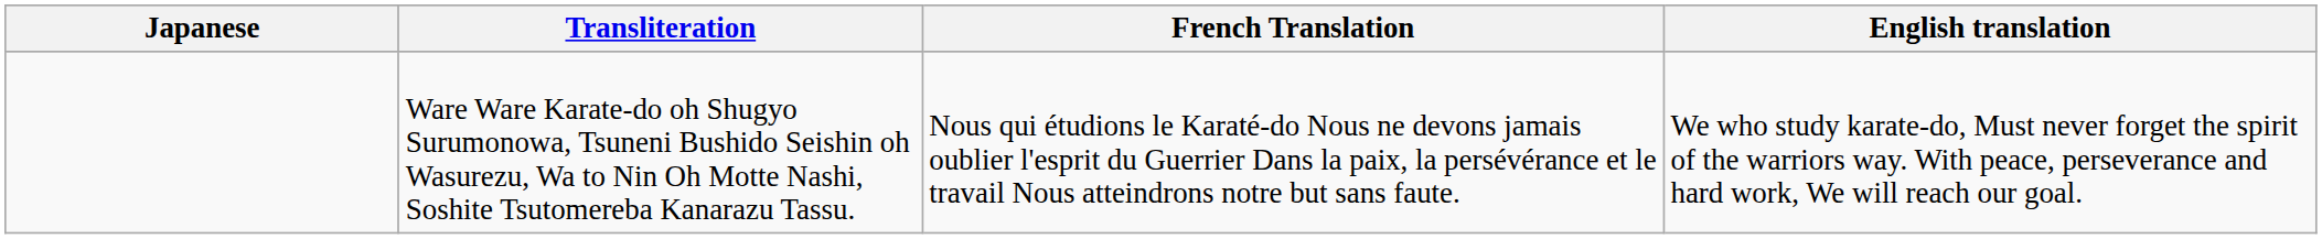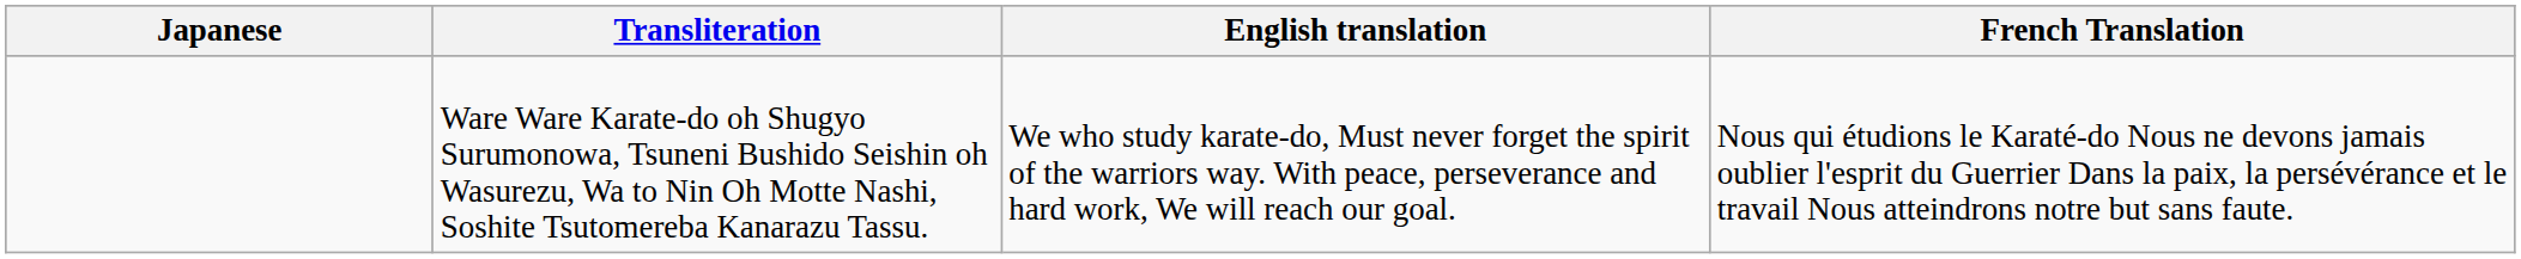columns swapped: English translation <-> French Translation
